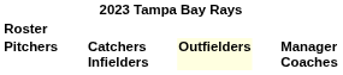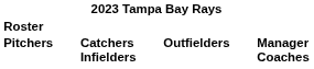Pitchers | column 3: lightyellow background -> no background
